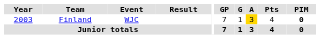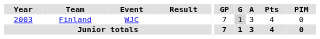Finland | G: no background -> lightgrey background
Finland | A: gold background -> no background
Finland | PIM: bold -> normal
